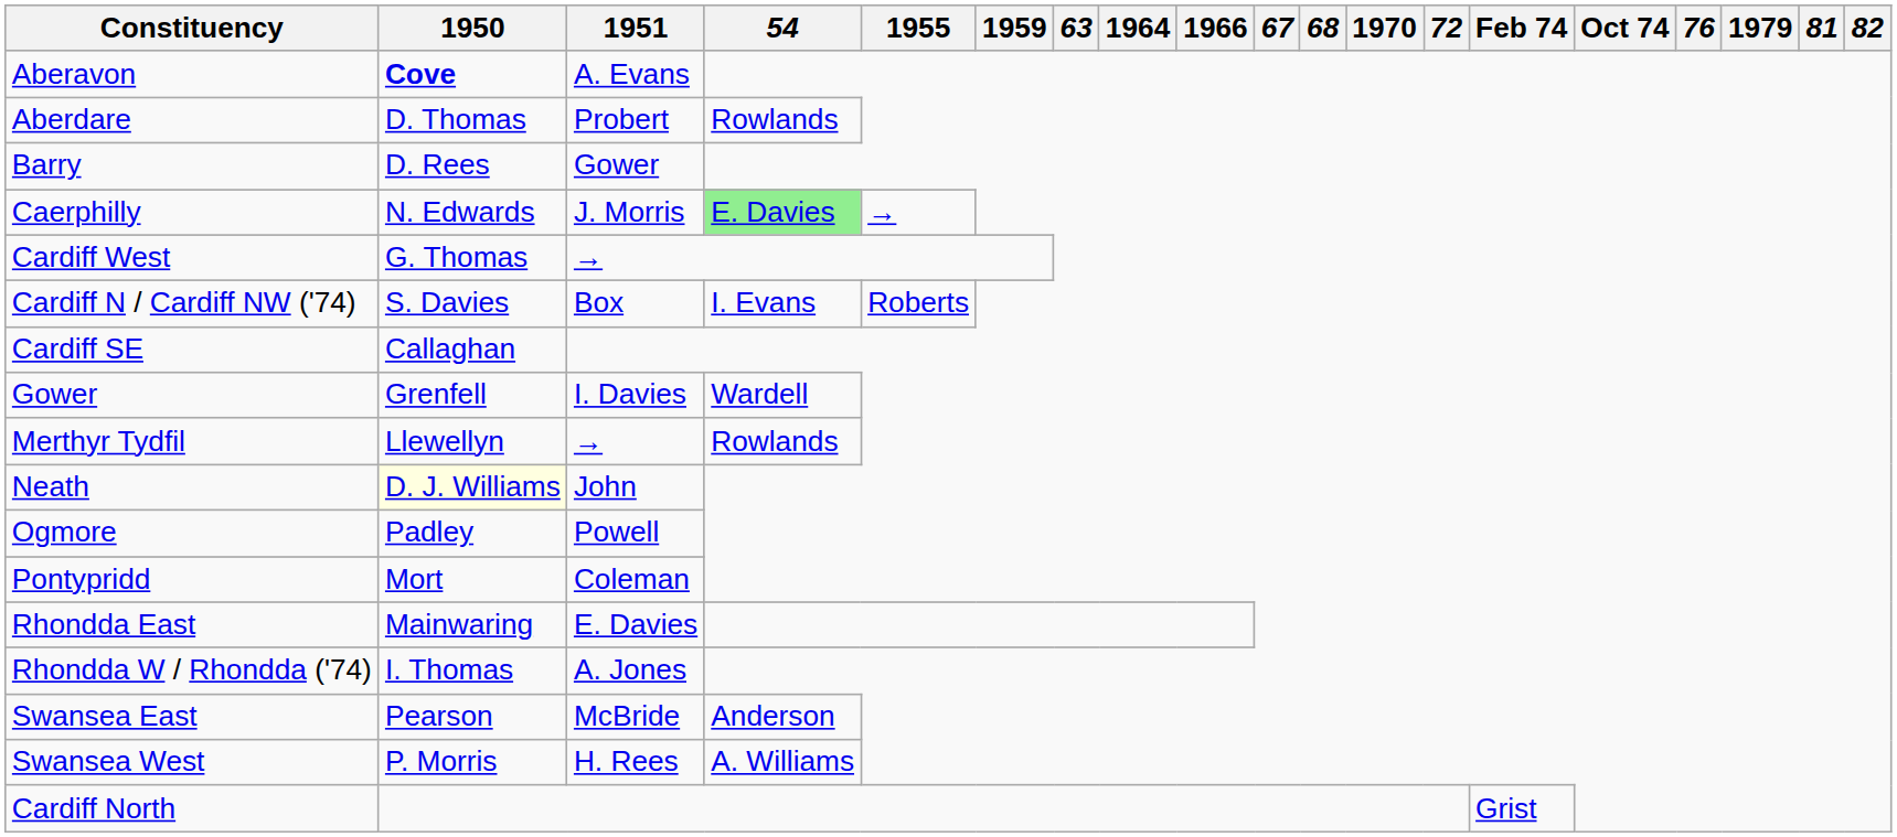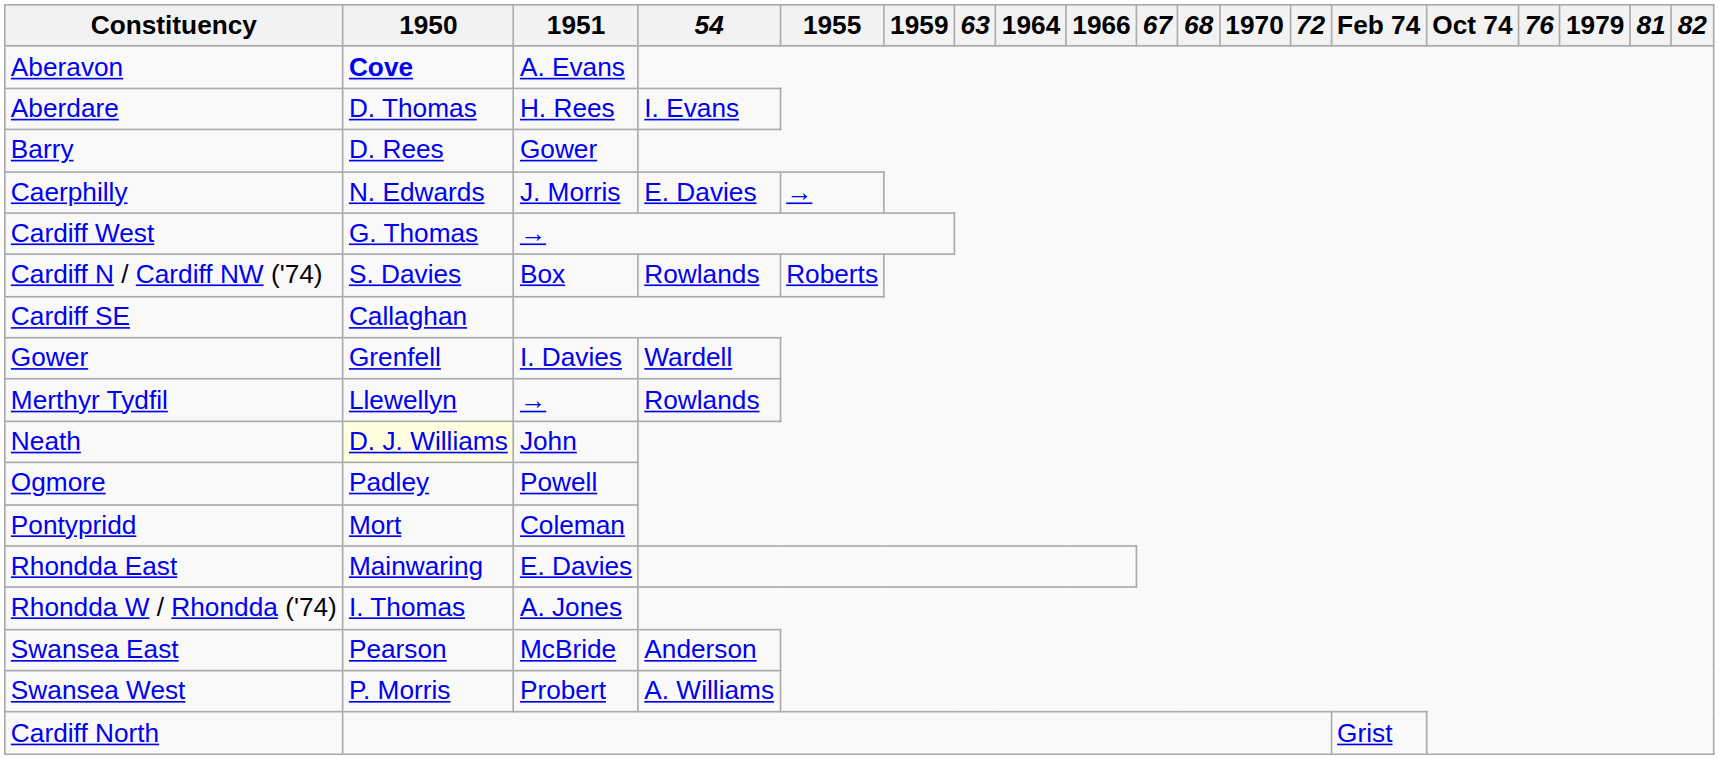Aberdare | 1951: Probert -> H. Rees
Aberdare | 54: Rowlands -> I. Evans
Caerphilly | 54: lightgreen background -> no background
Cardiff N / Cardiff NW ('74) | 54: I. Evans -> Rowlands
Swansea West | 1951: H. Rees -> Probert
